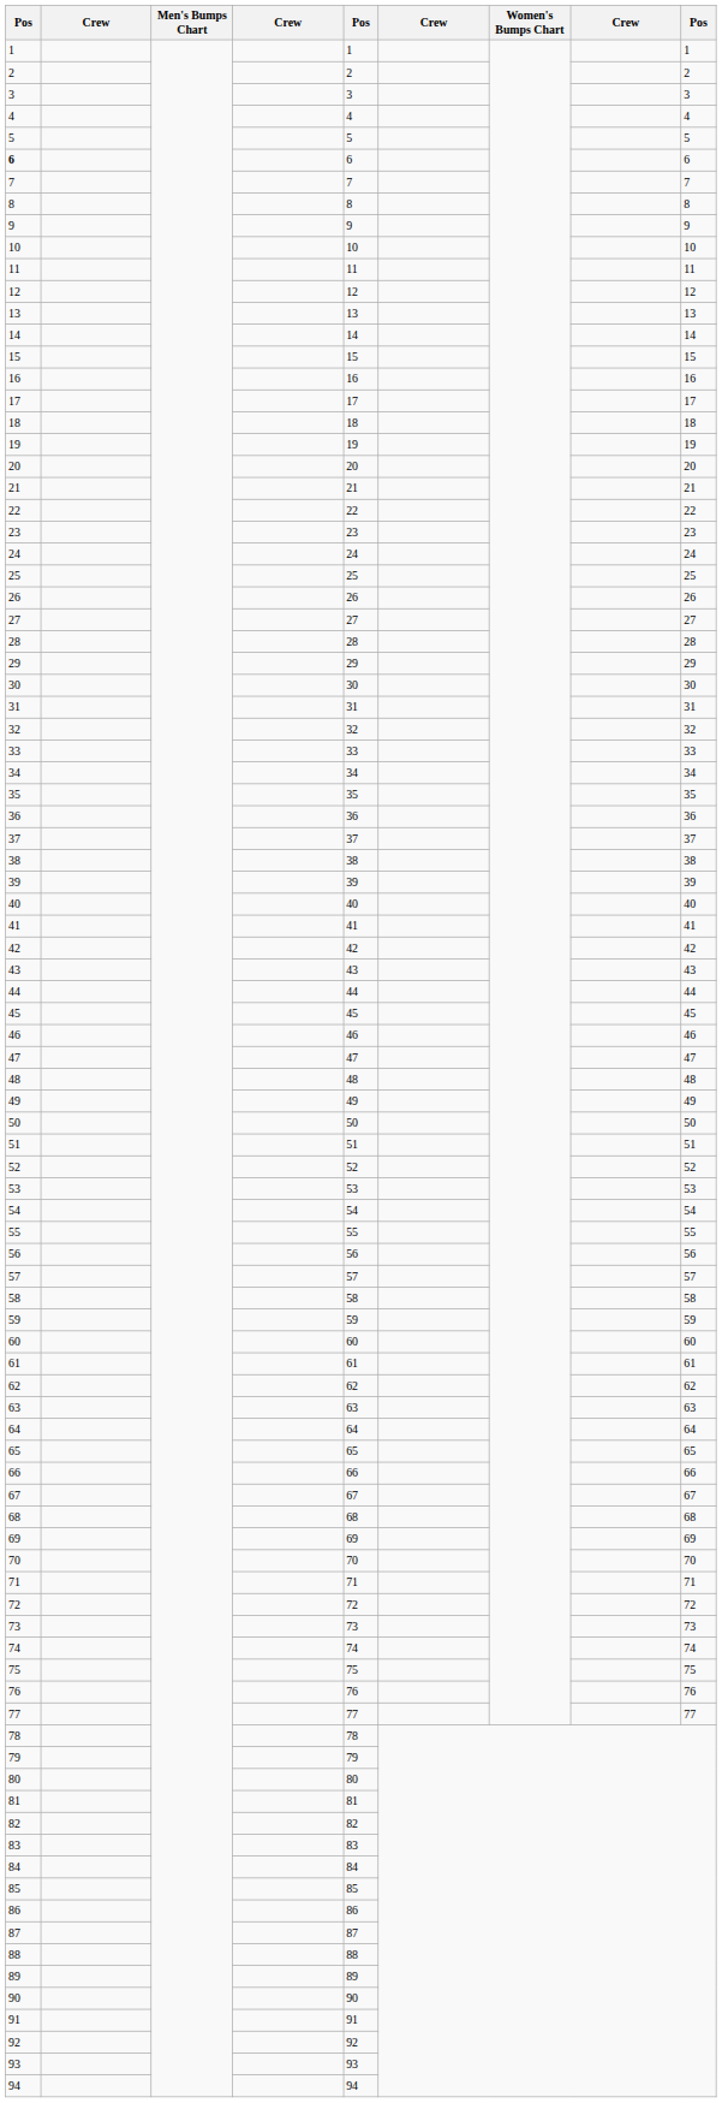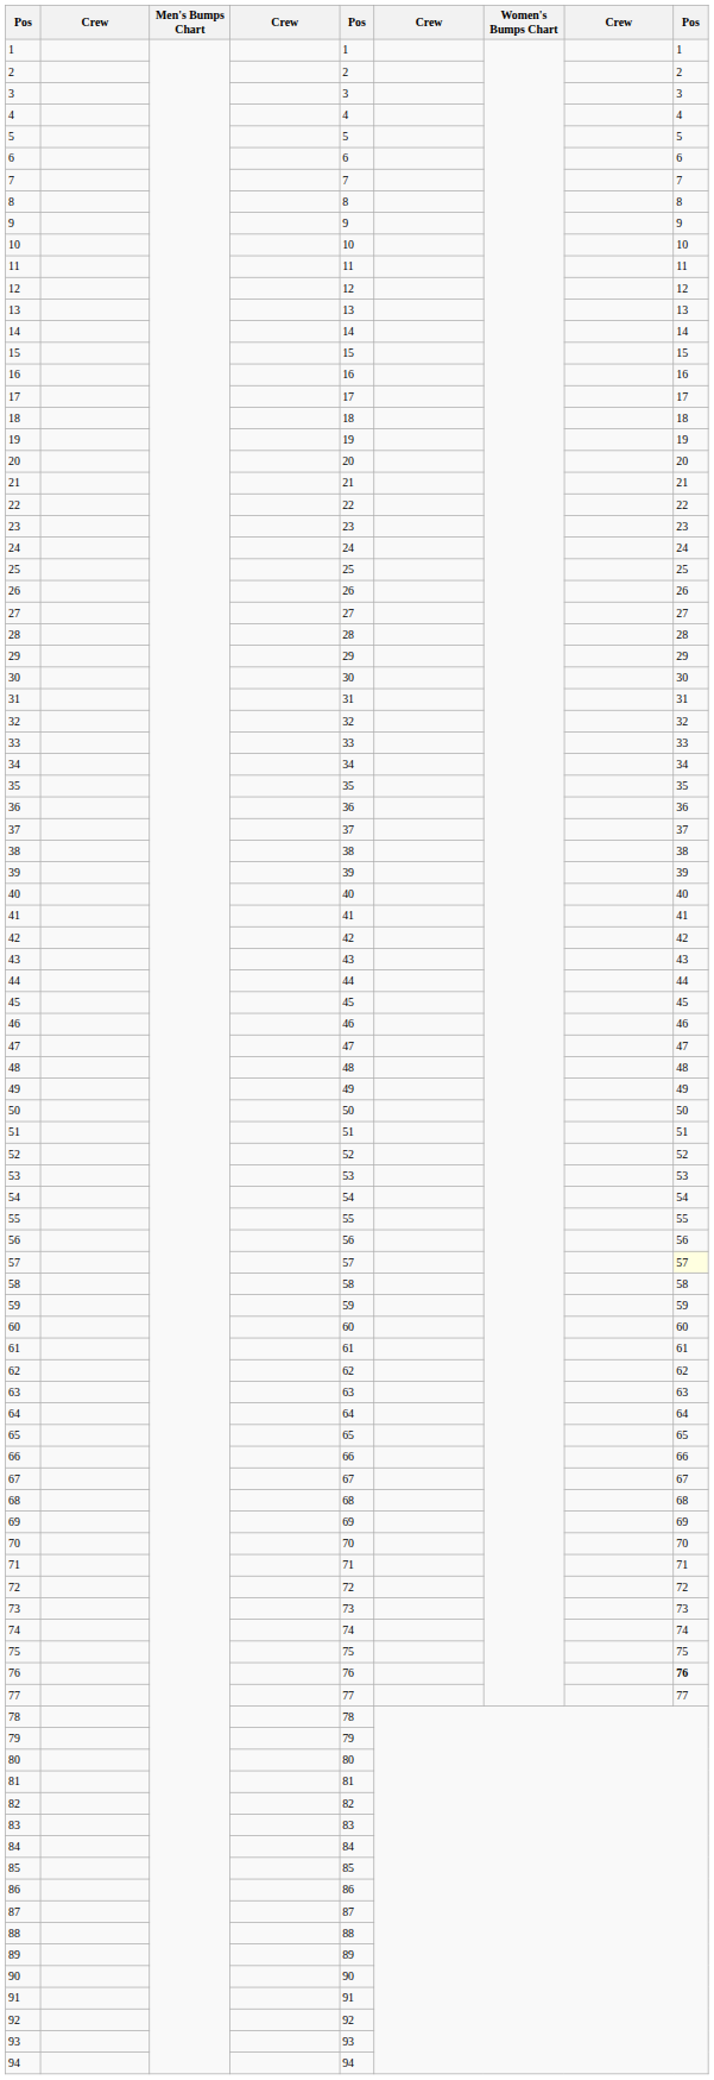row 7 | column 1: bold -> normal
row 58 | column 9: no background -> lightyellow background
row 77 | column 9: normal -> bold
